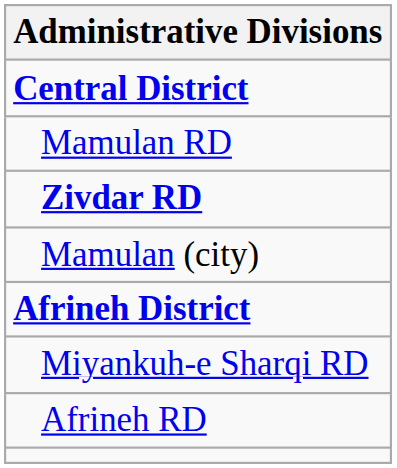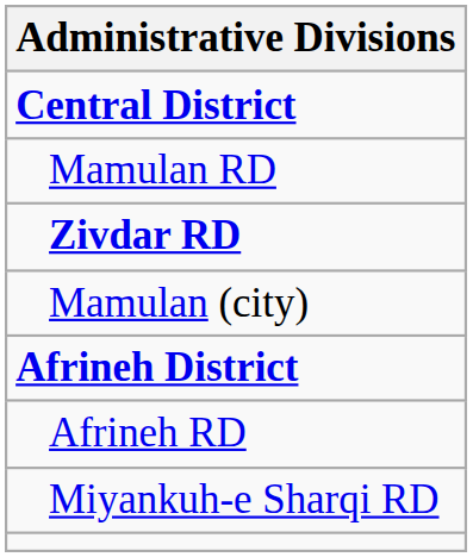row 7 | column 1: Miyankuh-e Sharqi RD -> Afrineh RD
row 8 | column 1: Afrineh RD -> Miyankuh-e Sharqi RD
